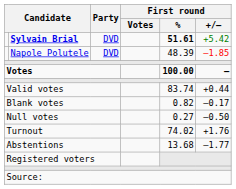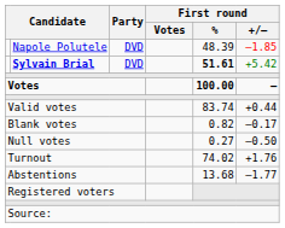rows swapped: Sylvain Brial <-> Napole Polutele
